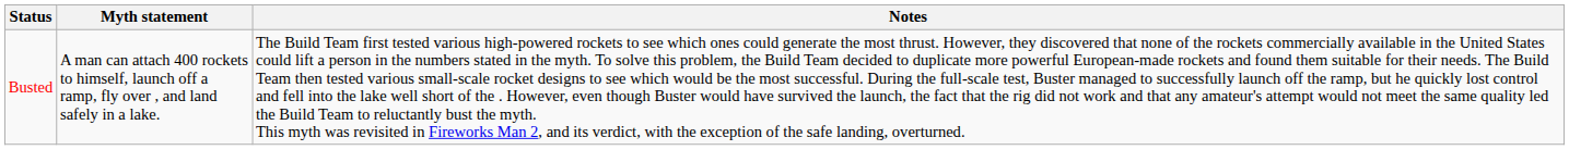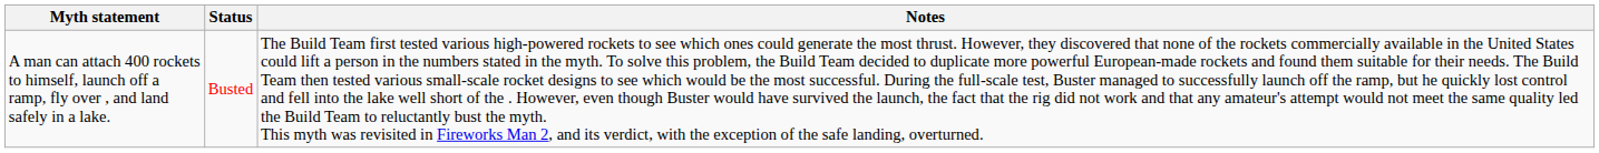columns swapped: Myth statement <-> Status
